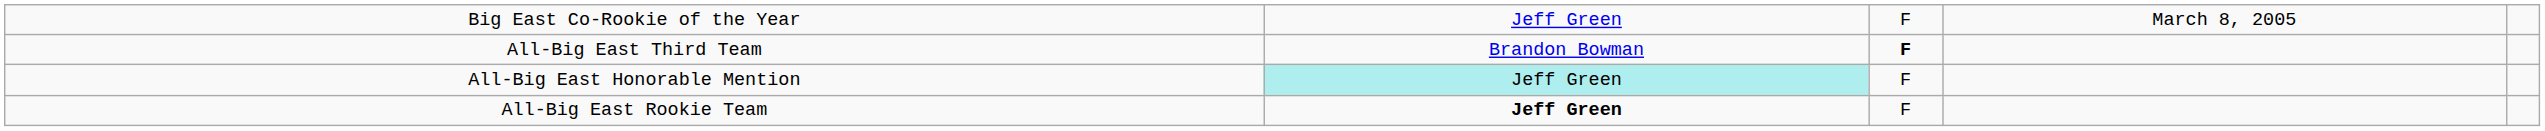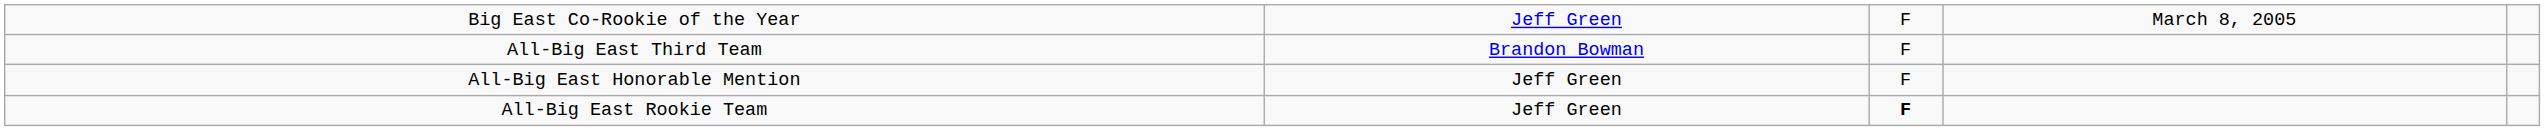row 2 | column 3: bold -> normal
row 3 | column 2: paleturquoise background -> no background
row 4 | column 2: bold -> normal
row 4 | column 3: normal -> bold
